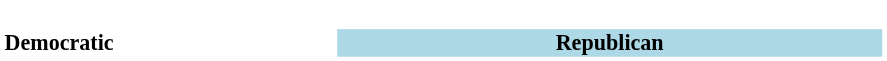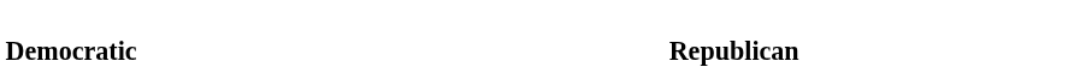Democratic | 42: lightblue background -> no background
